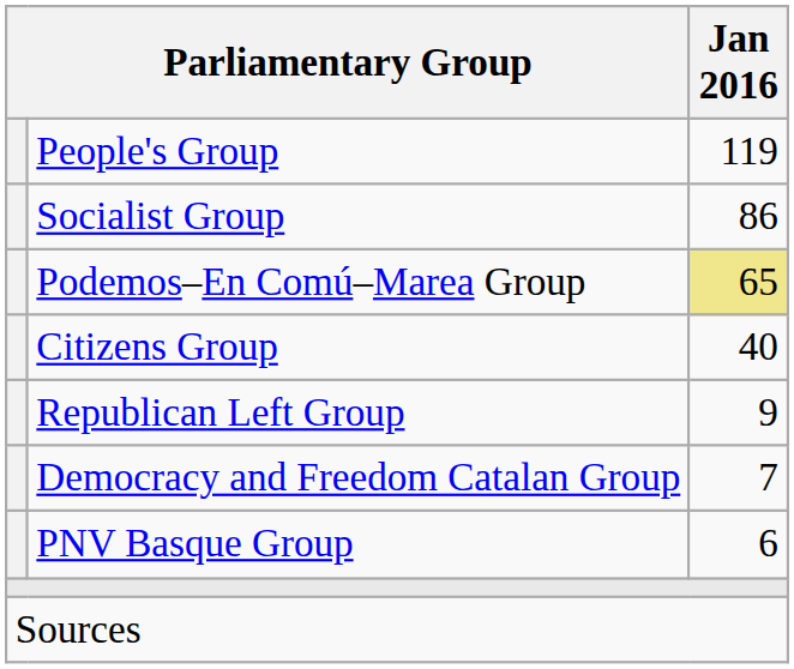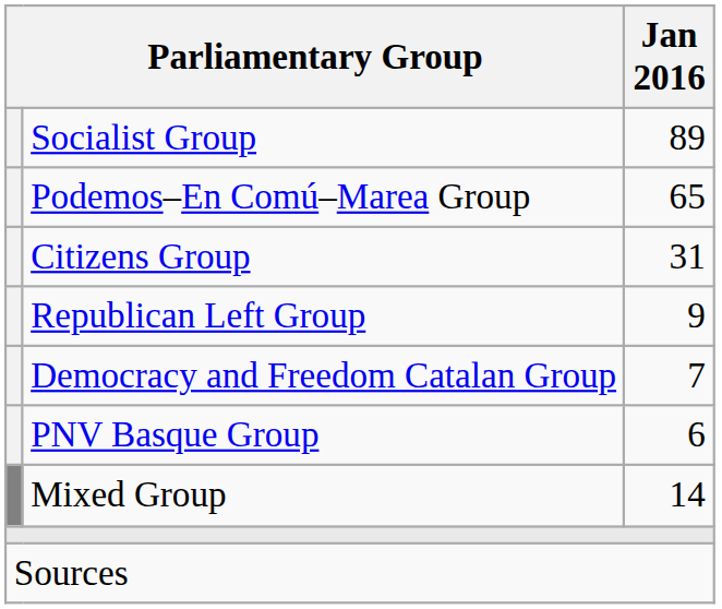- row: People's Group | 119
Socialist Group | Jan 2016: 86 -> 89
Podemos–En Comú–Marea Group | Jan 2016: khaki background -> no background
Citizens Group | Jan 2016: 40 -> 31
+ row: Mixed Group | 14
